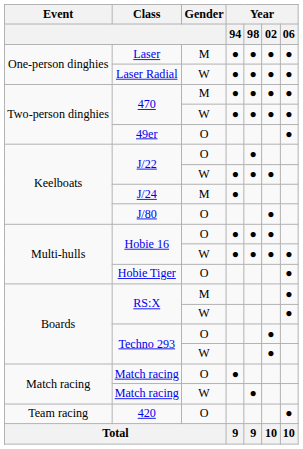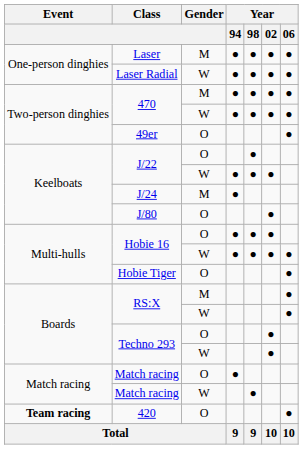420 | Event: normal -> bold
